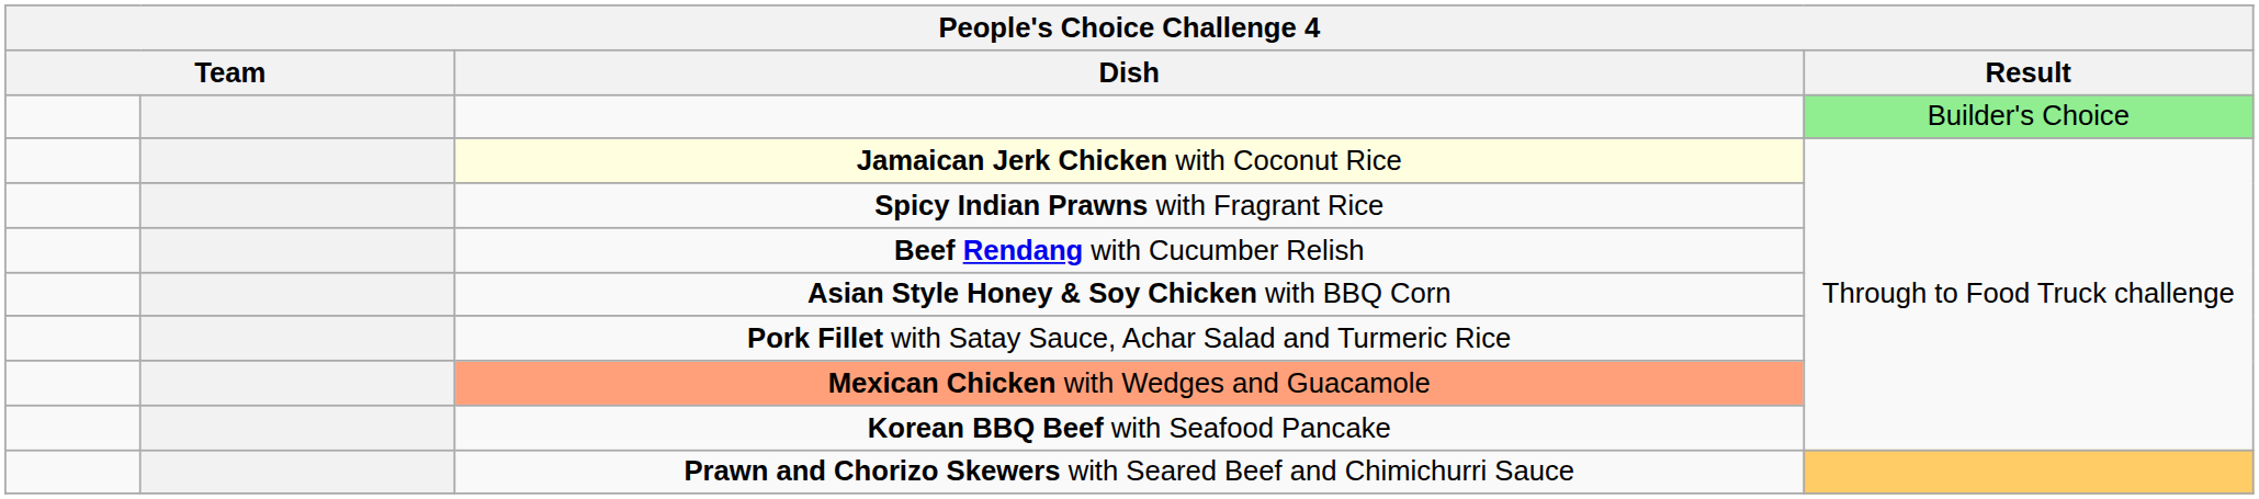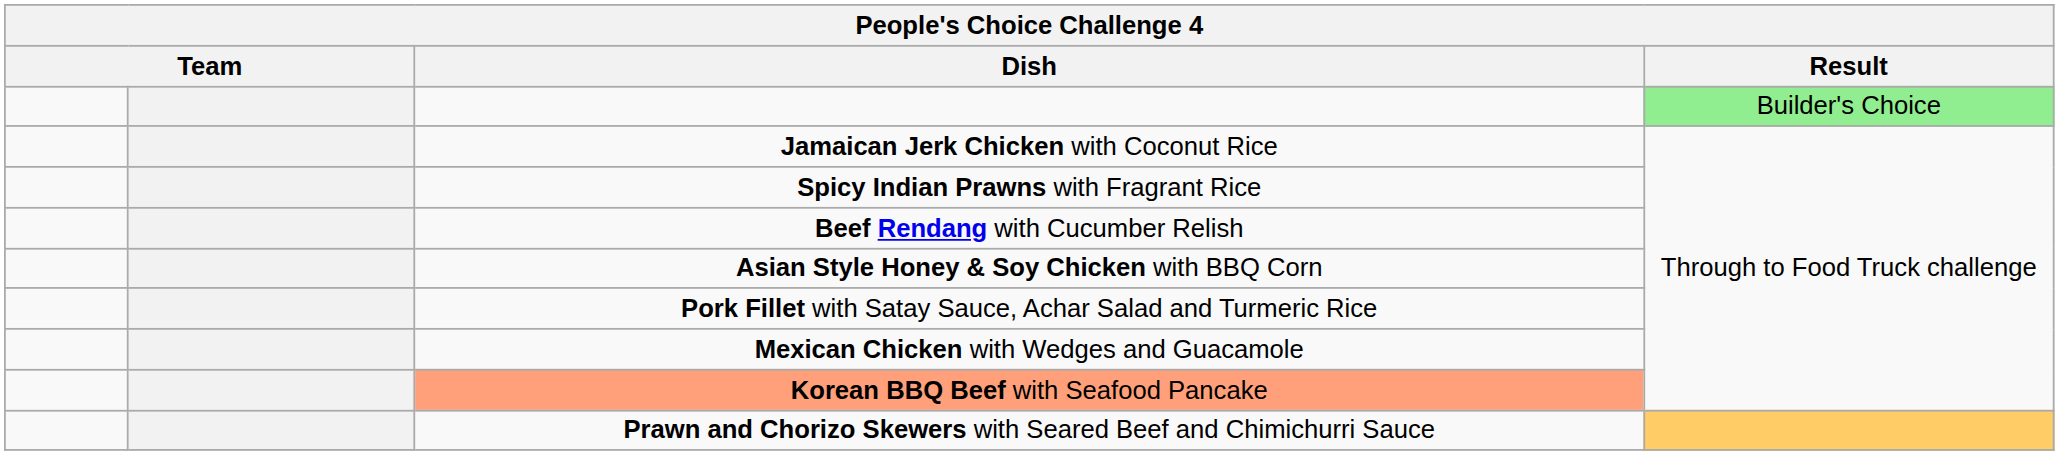Jamaican Jerk Chicken with Coconut Rice | Dish: lightyellow background -> no background
Mexican Chicken with Wedges and Guacamole | Dish: lightsalmon background -> no background
Korean BBQ Beef with Seafood Pancake | Dish: no background -> lightsalmon background
